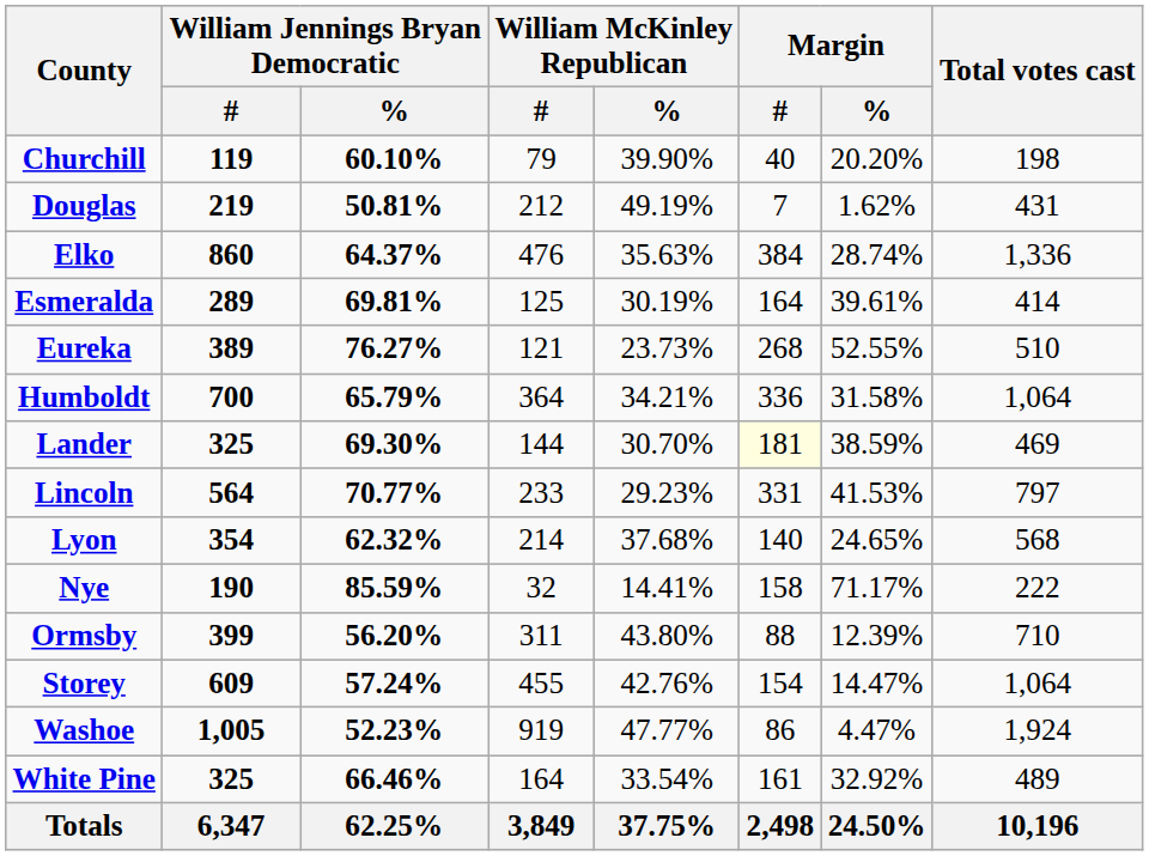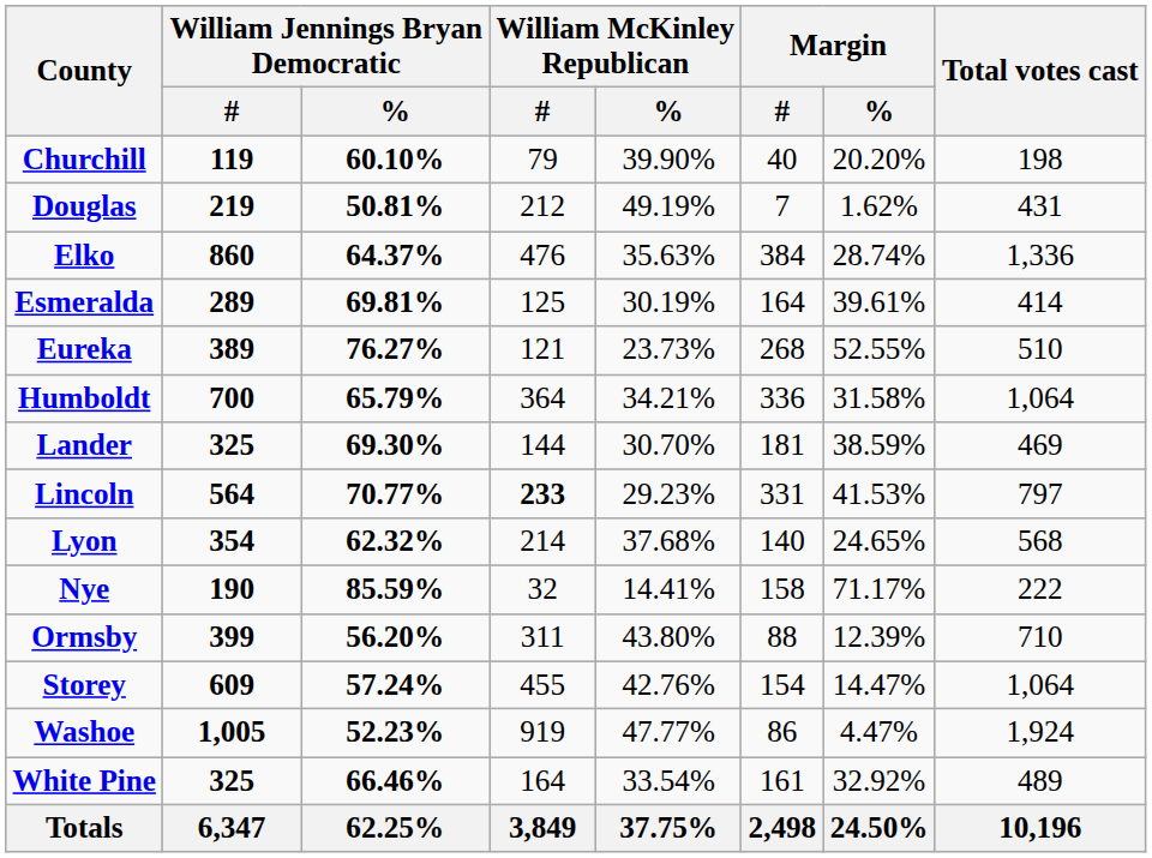Lander | Margin / #: lightyellow background -> no background
Lincoln | William McKinley Republican / #: normal -> bold
